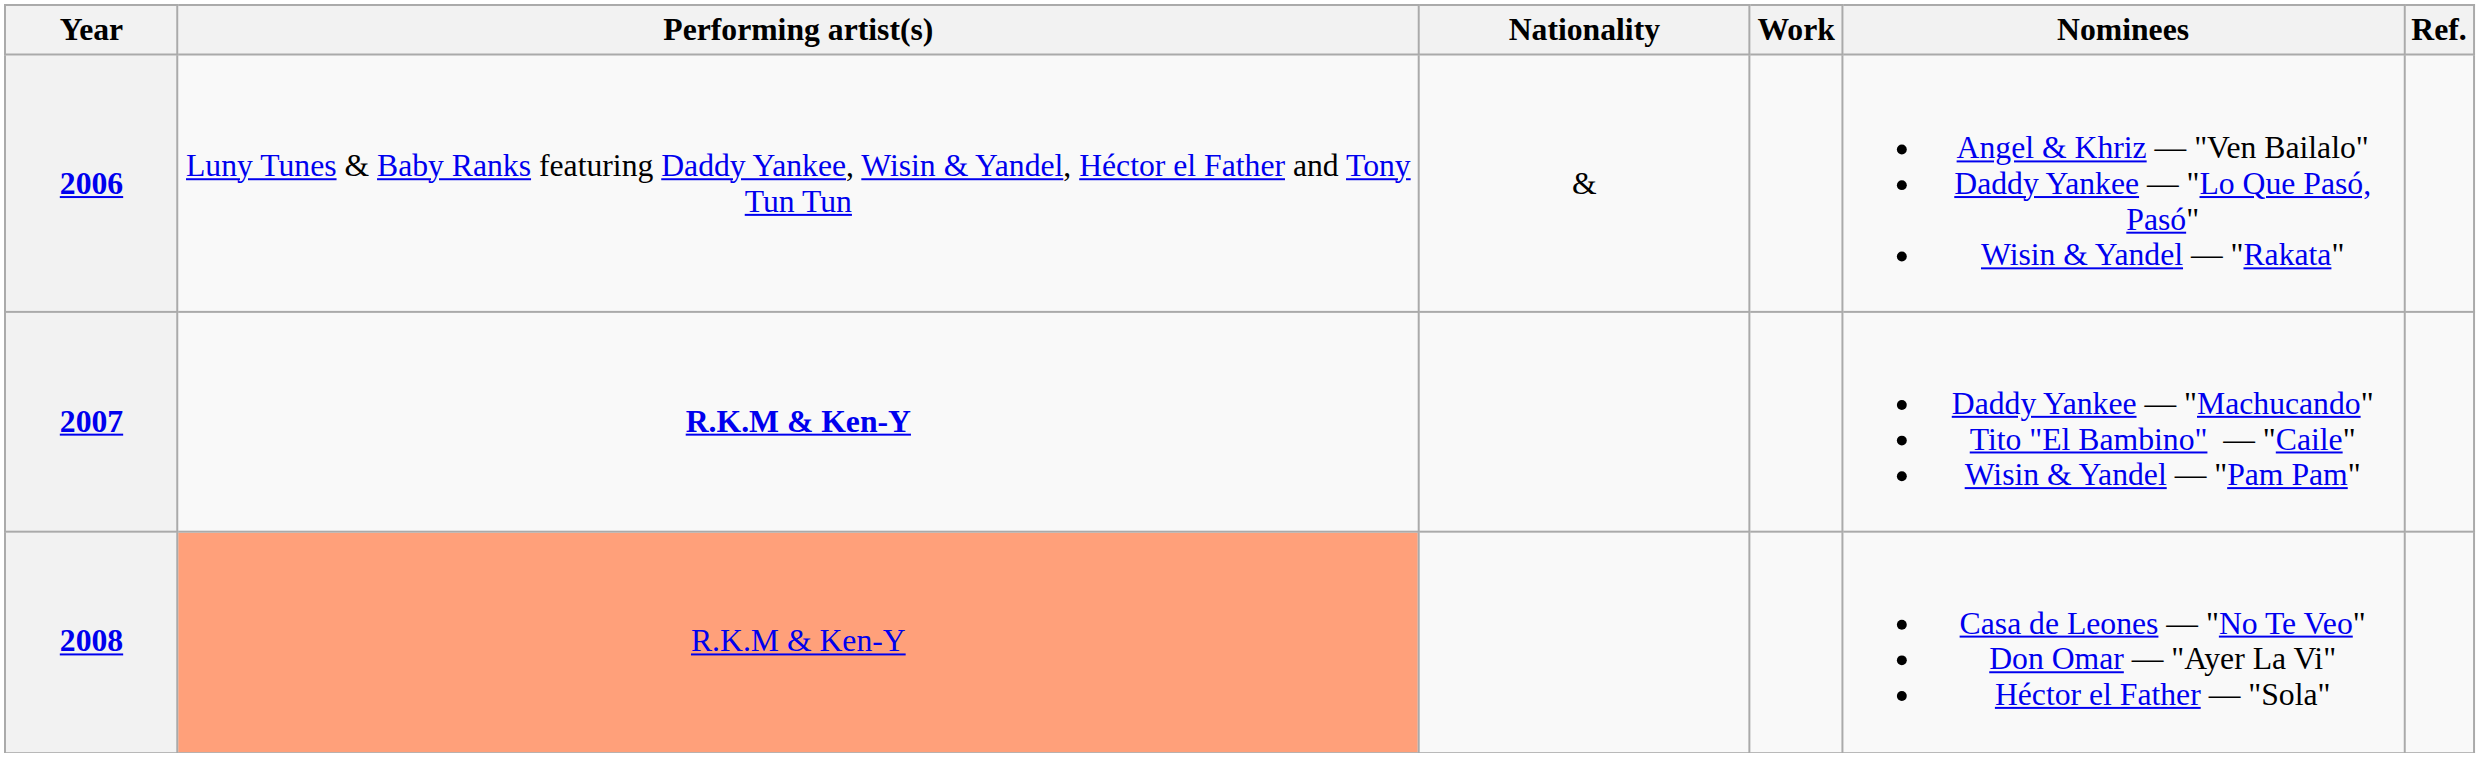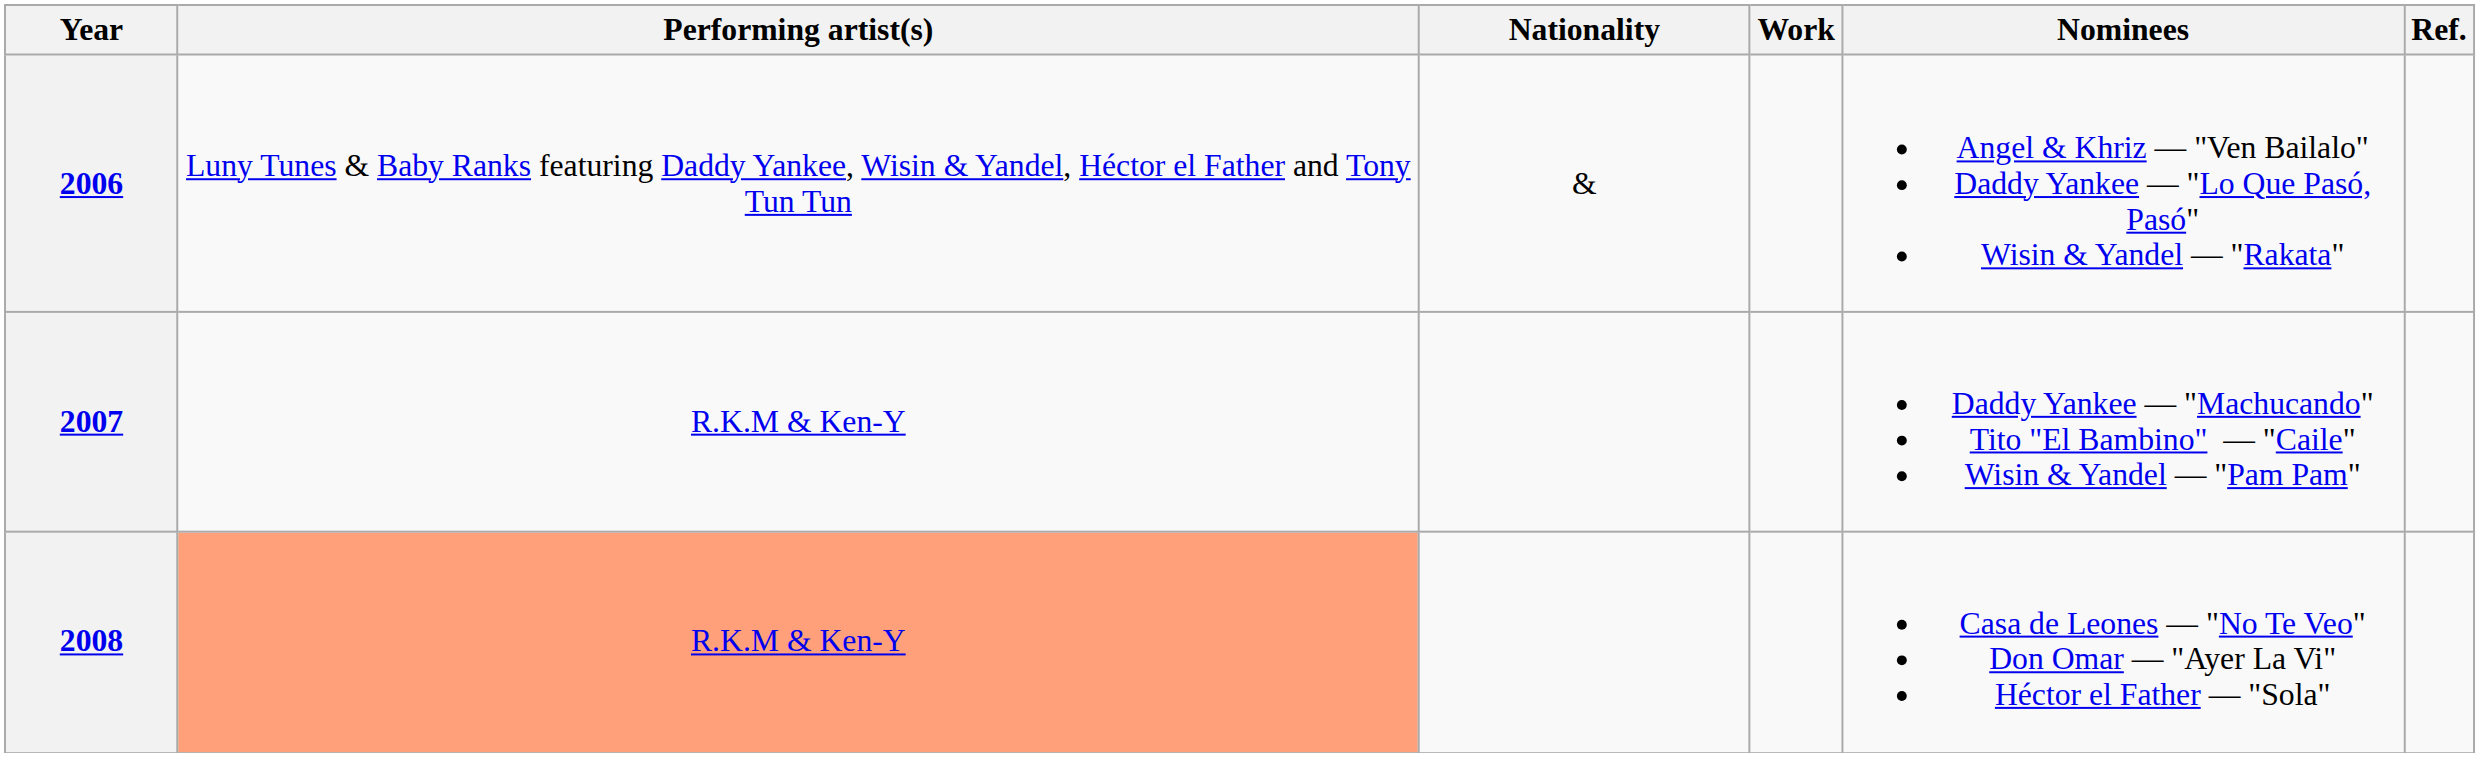2007 | Performing artist(s): bold -> normal
